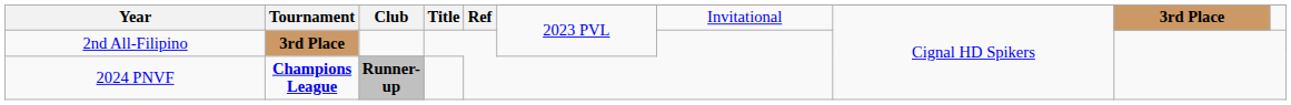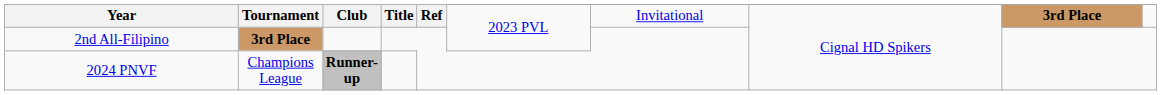2024 PNVF | Tournament: bold -> normal
